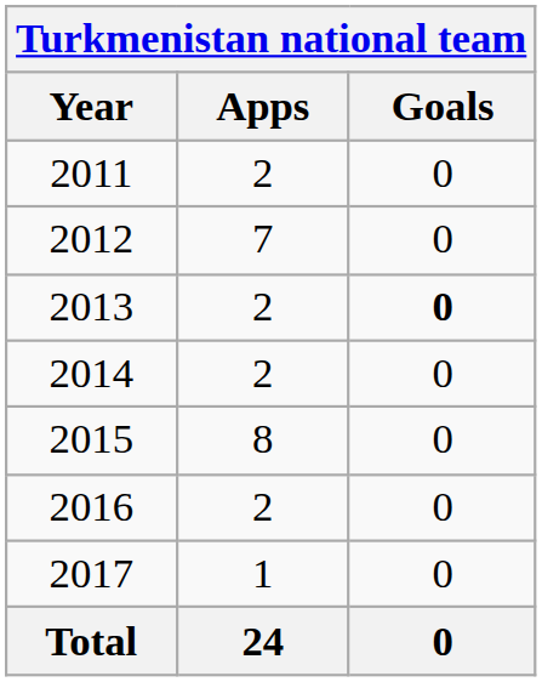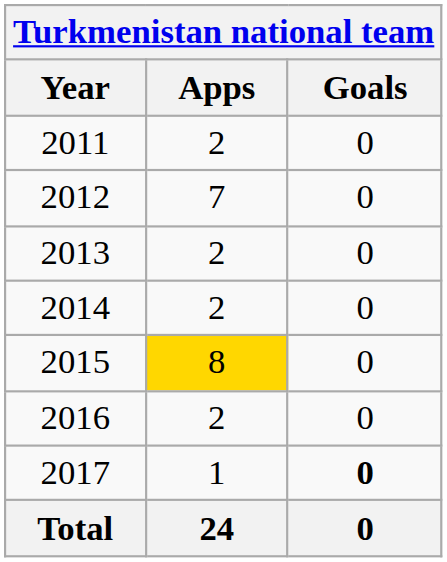2013 | Goals: bold -> normal
2015 | Apps: no background -> gold background
2017 | Goals: normal -> bold
